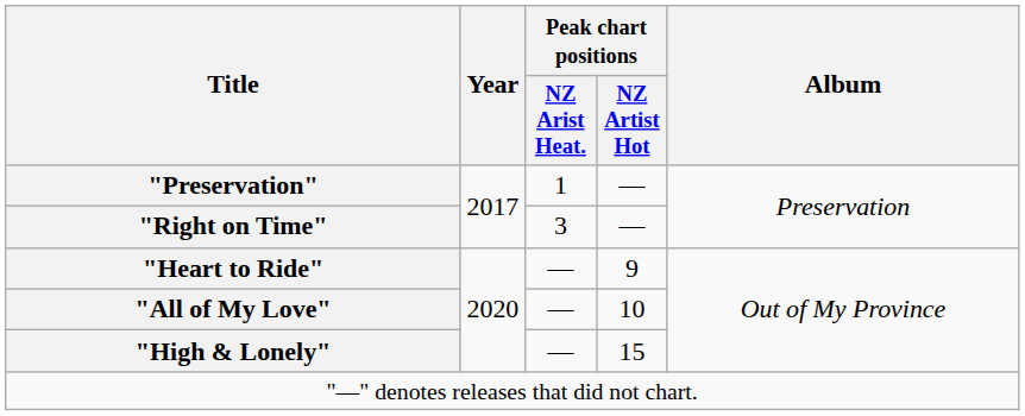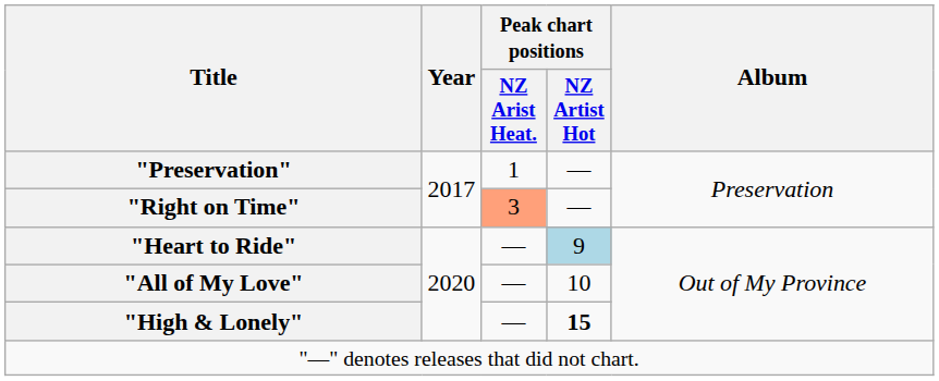"Right on Time" | Peak chart positions / NZ Arist Heat.: no background -> lightsalmon background
"Heart to Ride" | Peak chart positions / NZ Artist Hot: no background -> lightblue background
"High & Lonely" | Peak chart positions / NZ Artist Hot: normal -> bold
